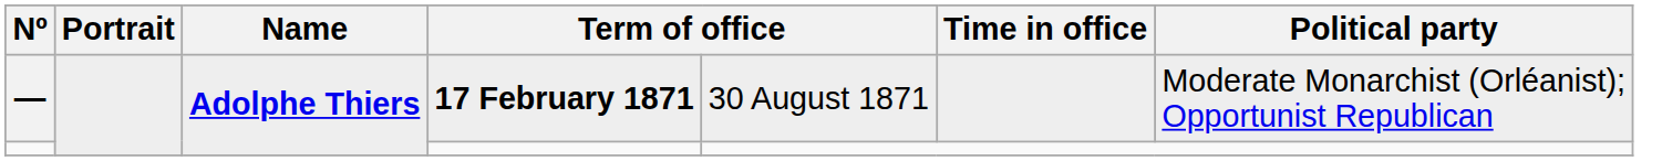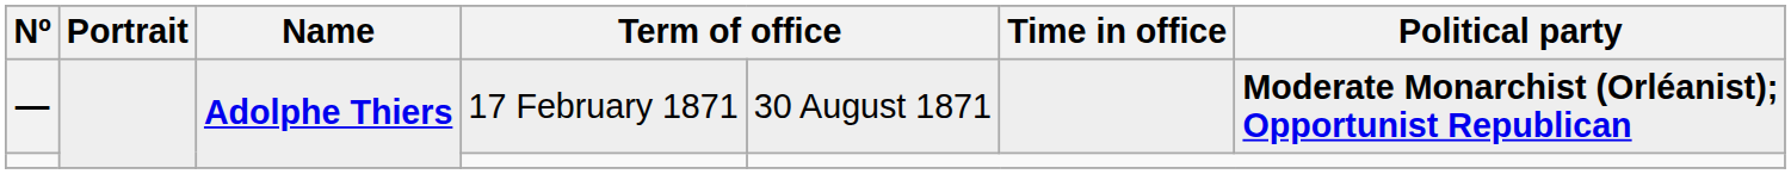Adolphe Thiers | column 4: bold -> normal
Adolphe Thiers | Political party: normal -> bold
